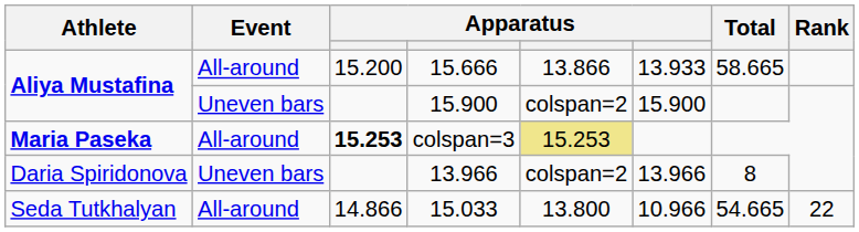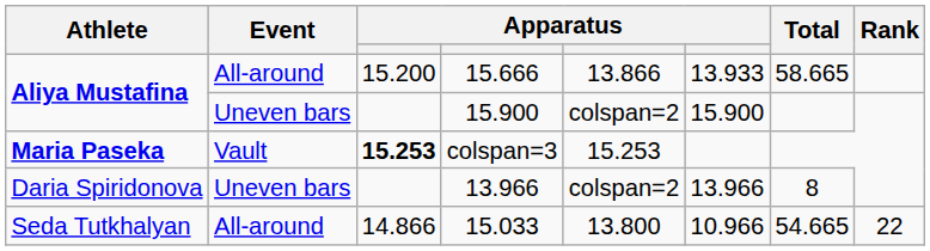colspan=3 | Event: All-around -> Vault
colspan=3 | column 5: khaki background -> no background
